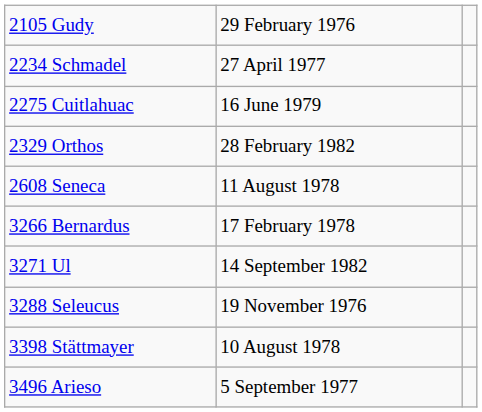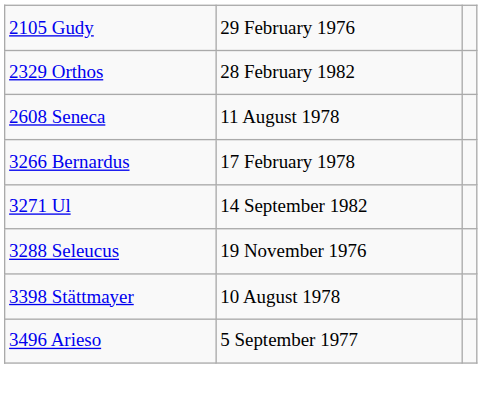- row: 2234 Schmadel | 27 April 1977
- row: 2275 Cuitlahuac | 16 June 1979
